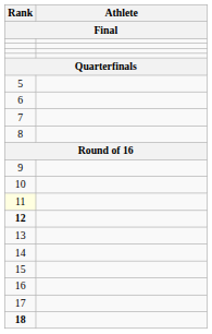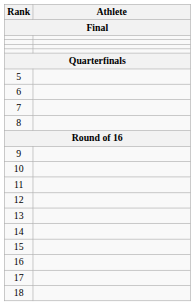row 15 | Rank: lightyellow background -> no background
row 16 | Rank: bold -> normal
row 22 | Rank: bold -> normal
